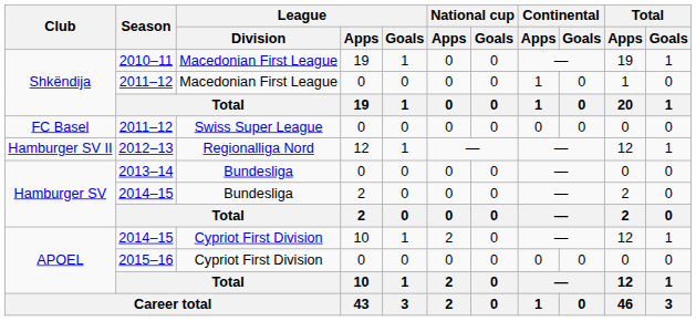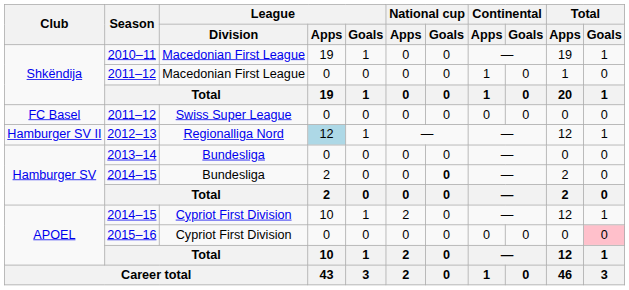2012–13 | League / Apps: no background -> lightblue background
Hamburger SV / 2014–15 | National cup / Goals: normal -> bold
2015–16 | Total / Goals: no background -> pink background
